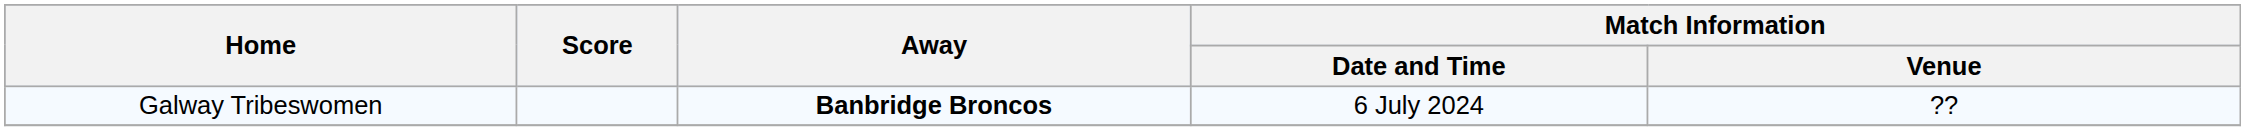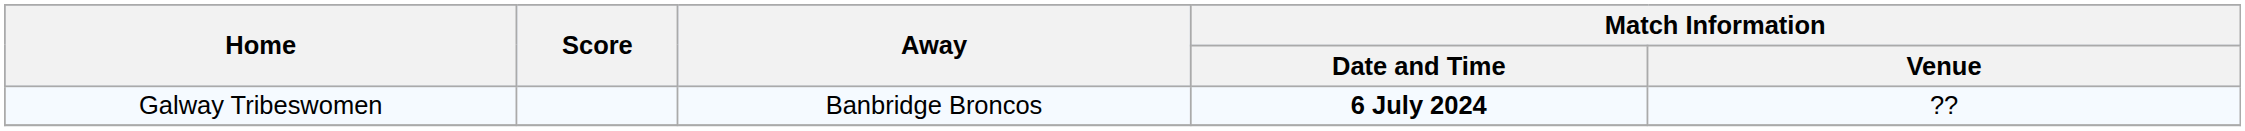Galway Tribeswomen | Away: bold -> normal
Galway Tribeswomen | Match Information / Date and Time: normal -> bold
